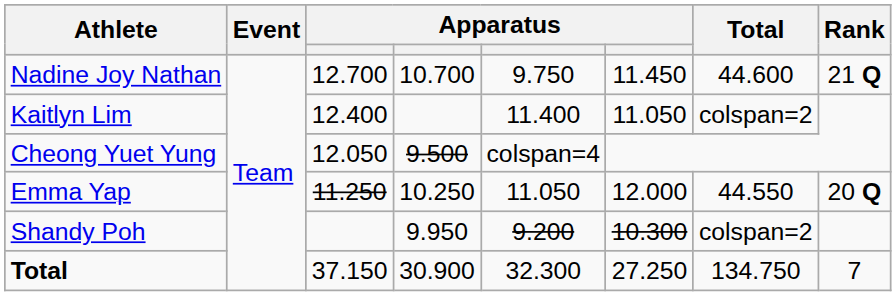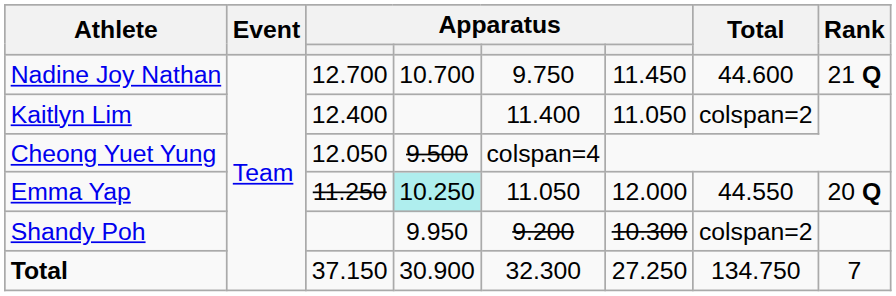Emma Yap | column 4: no background -> paleturquoise background
